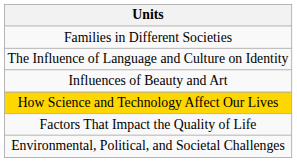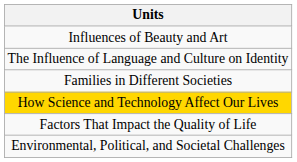row 2 | column 1: Families in Different Societies -> Influences of Beauty and Art
row 4 | column 1: Influences of Beauty and Art -> Families in Different Societies
